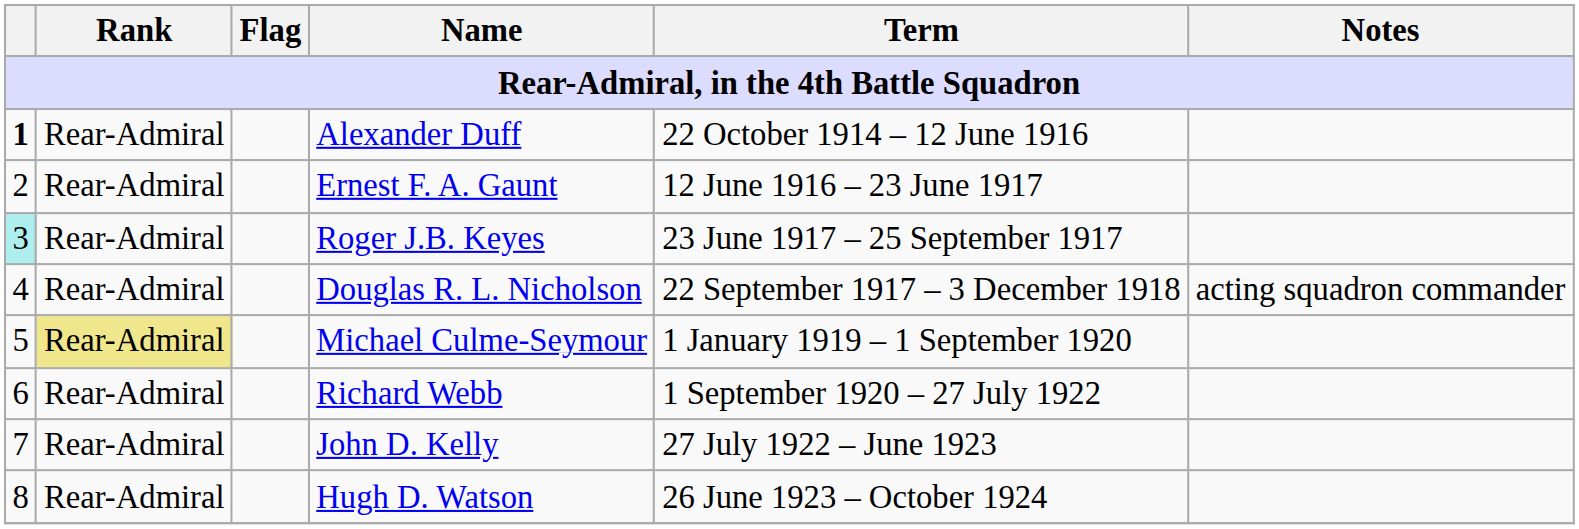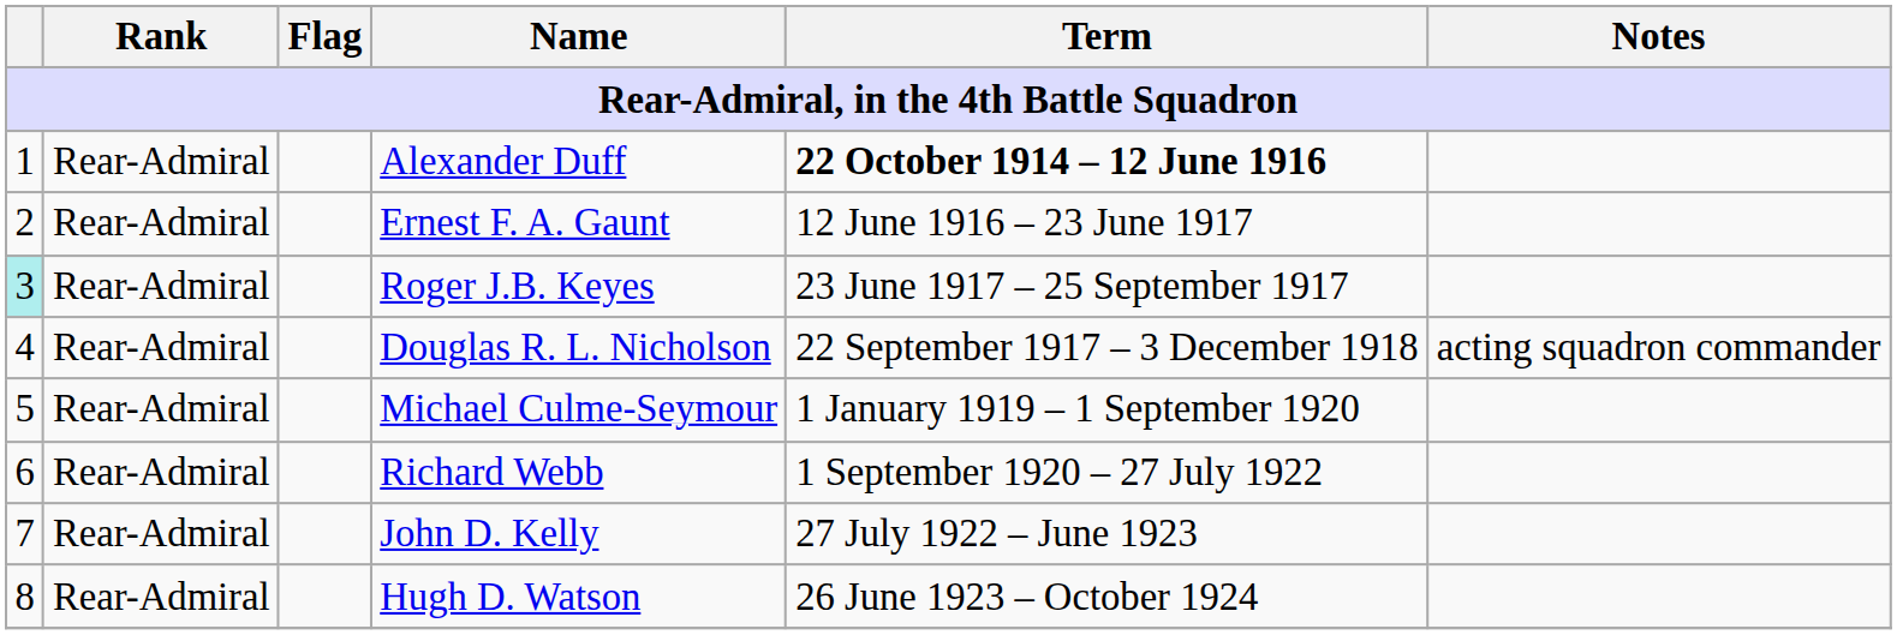Alexander Duff | column 1: bold -> normal
Alexander Duff | Term: normal -> bold
Michael Culme-Seymour | Rank: khaki background -> no background
